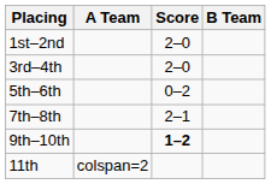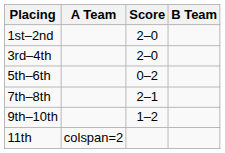9th–10th | Score: bold -> normal
